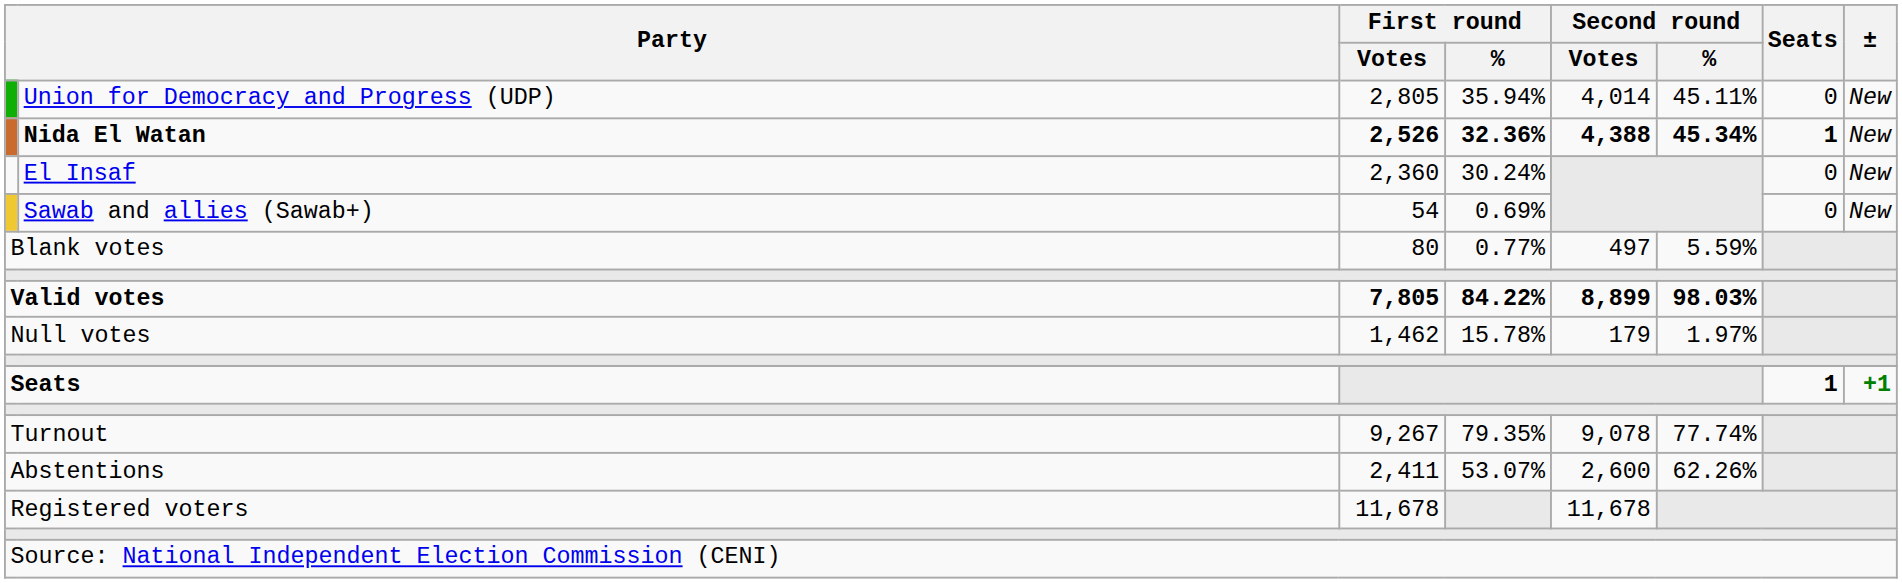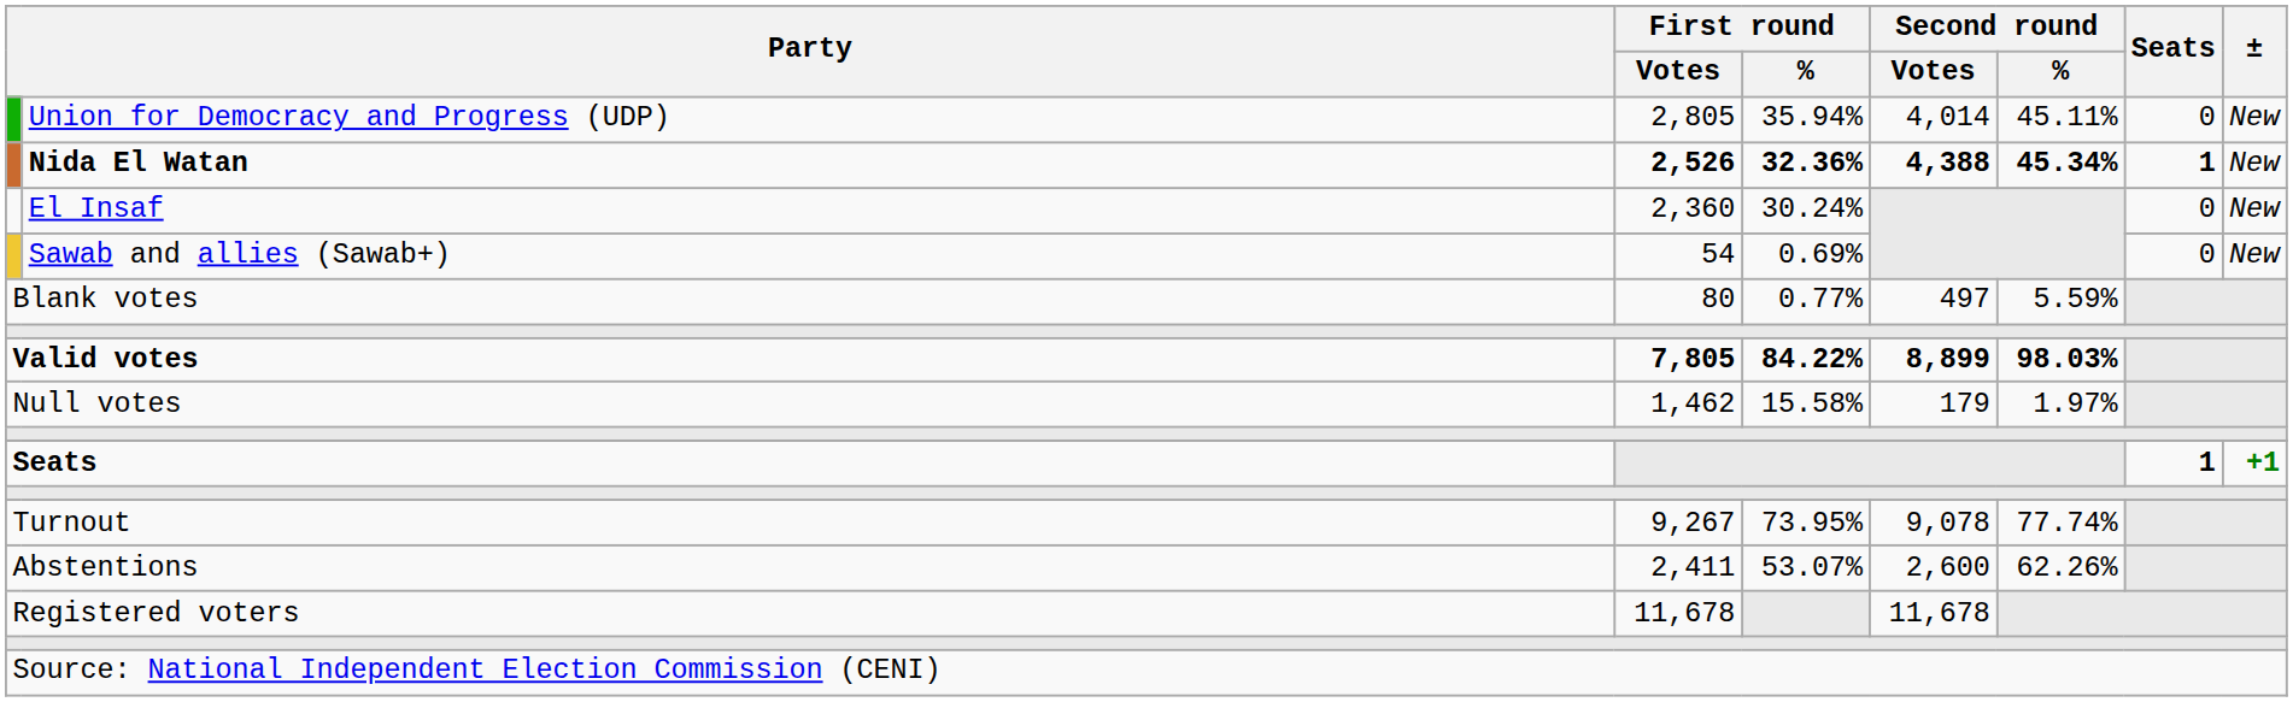Null votes | First round / %: 15.78% -> 15.58%
Turnout | First round / %: 79.35% -> 73.95%
